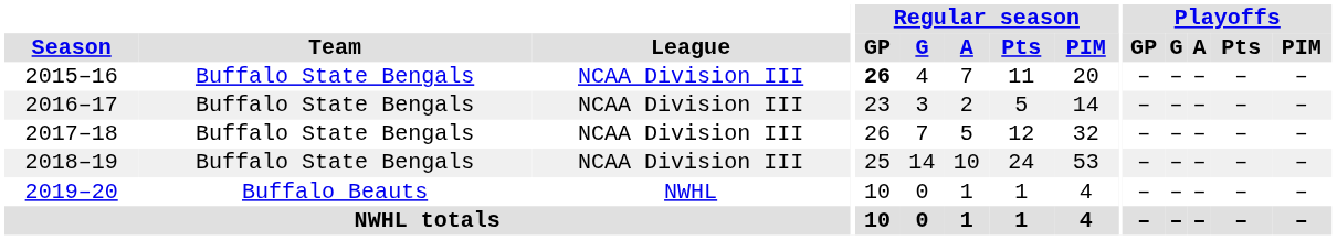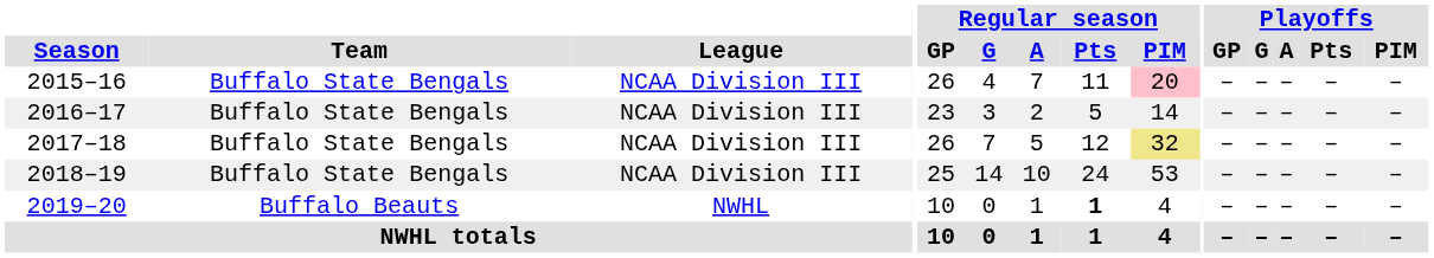2015–16 | Regular season / GP: bold -> normal
2015–16 | Regular season / PIM: no background -> pink background
2017–18 | Regular season / PIM: no background -> khaki background
2019–20 | Regular season / Pts: normal -> bold
